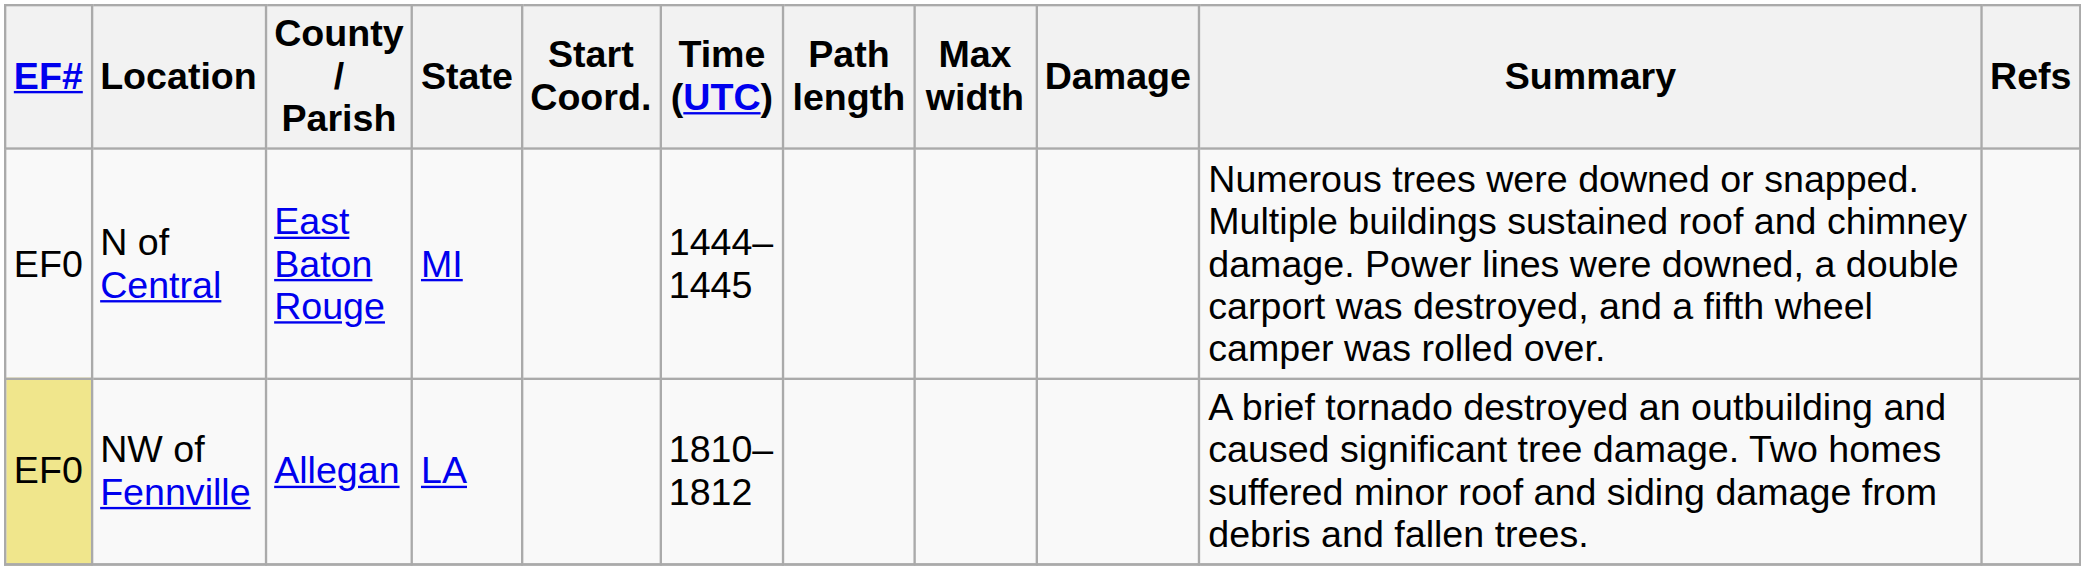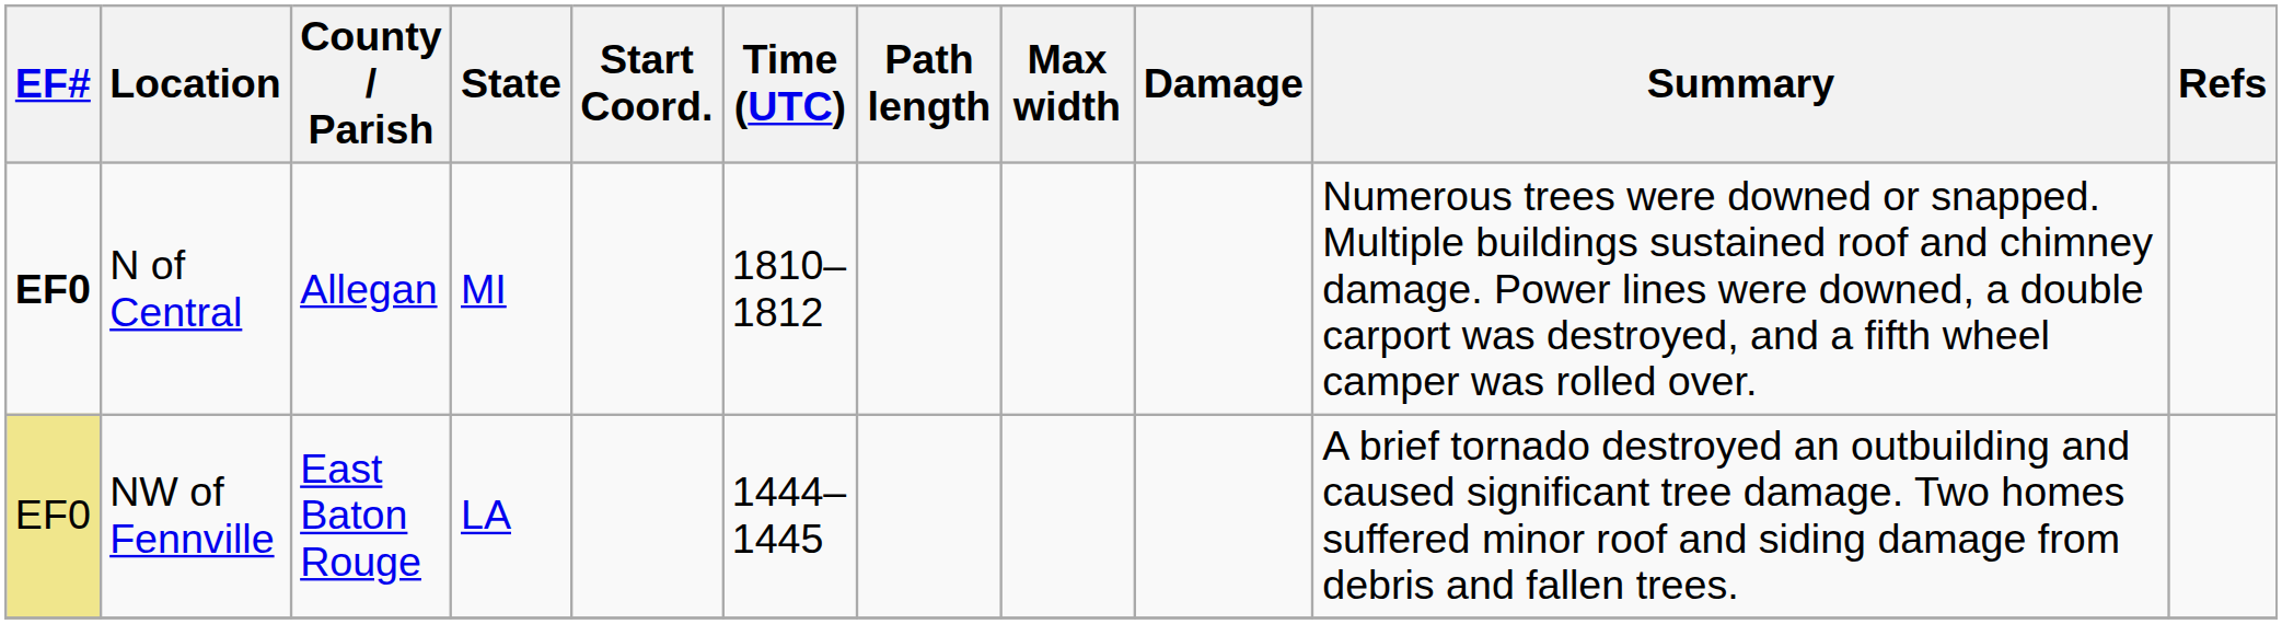N of Central | EF#: normal -> bold
N of Central | County / Parish: East Baton Rouge -> Allegan
N of Central | Time (UTC): 1444–1445 -> 1810–1812
NW of Fennville | County / Parish: Allegan -> East Baton Rouge
NW of Fennville | Time (UTC): 1810–1812 -> 1444–1445
